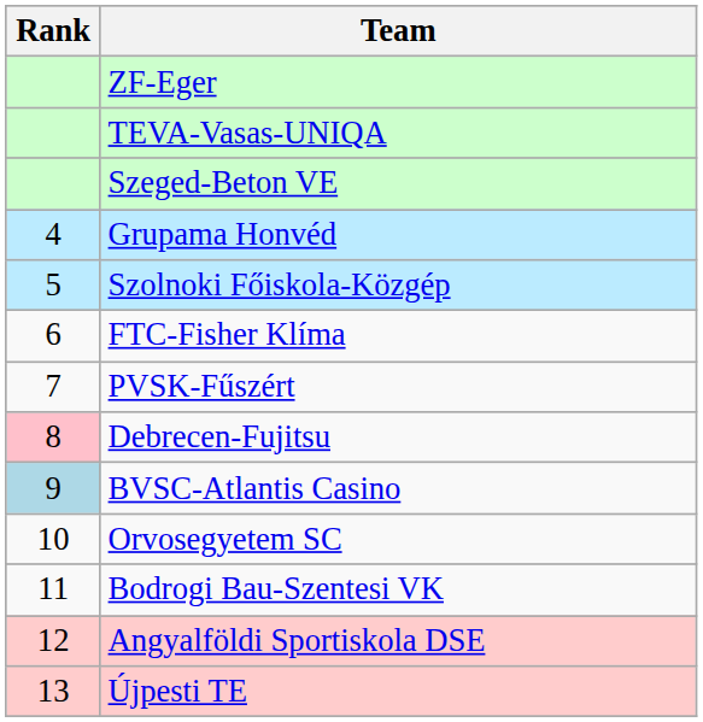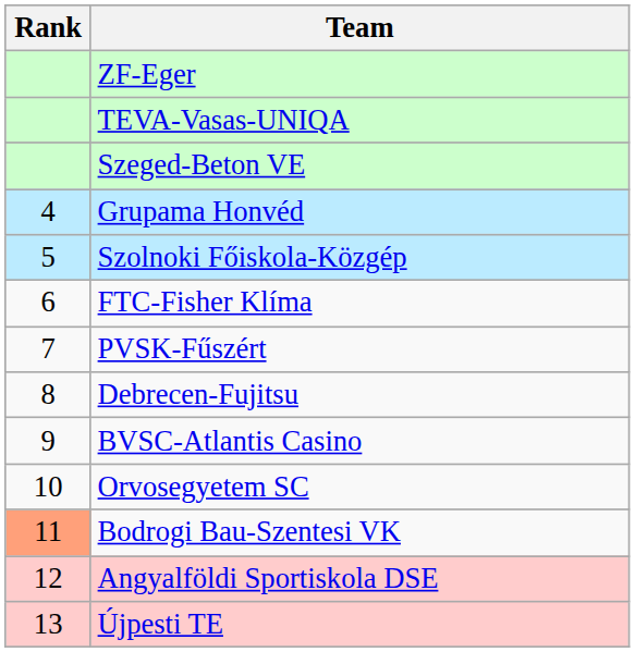Debrecen-Fujitsu | Rank: pink background -> no background
BVSC-Atlantis Casino | Rank: lightblue background -> no background
Bodrogi Bau-Szentesi VK | Rank: no background -> lightsalmon background
